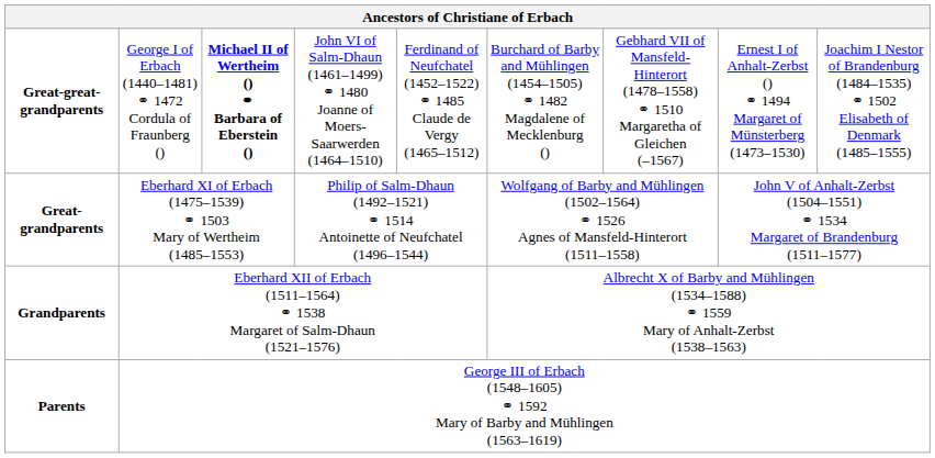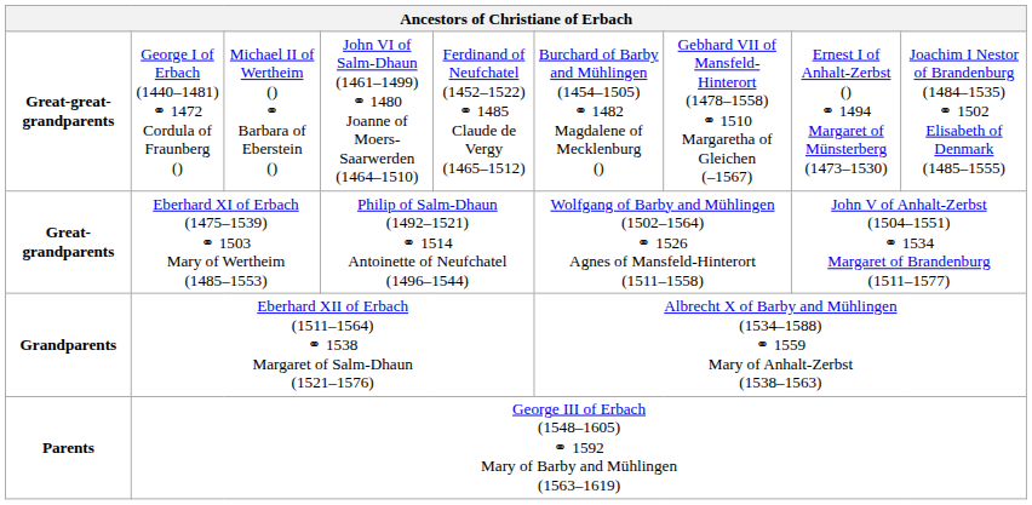Great-great-grandparents | column 3: bold -> normal
